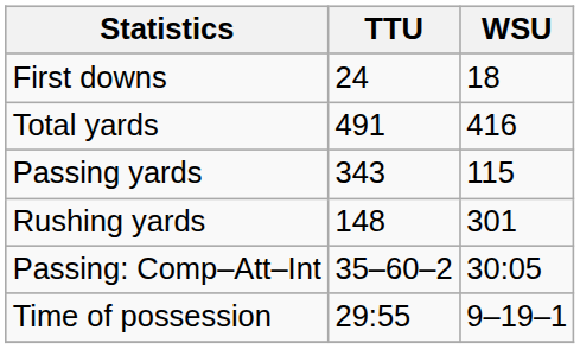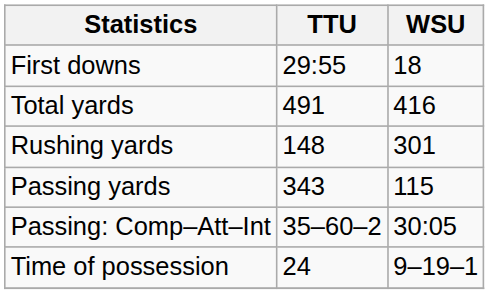First downs | TTU: 24 -> 29:55
rows swapped: Rushing yards <-> Passing yards
Time of possession | TTU: 29:55 -> 24
